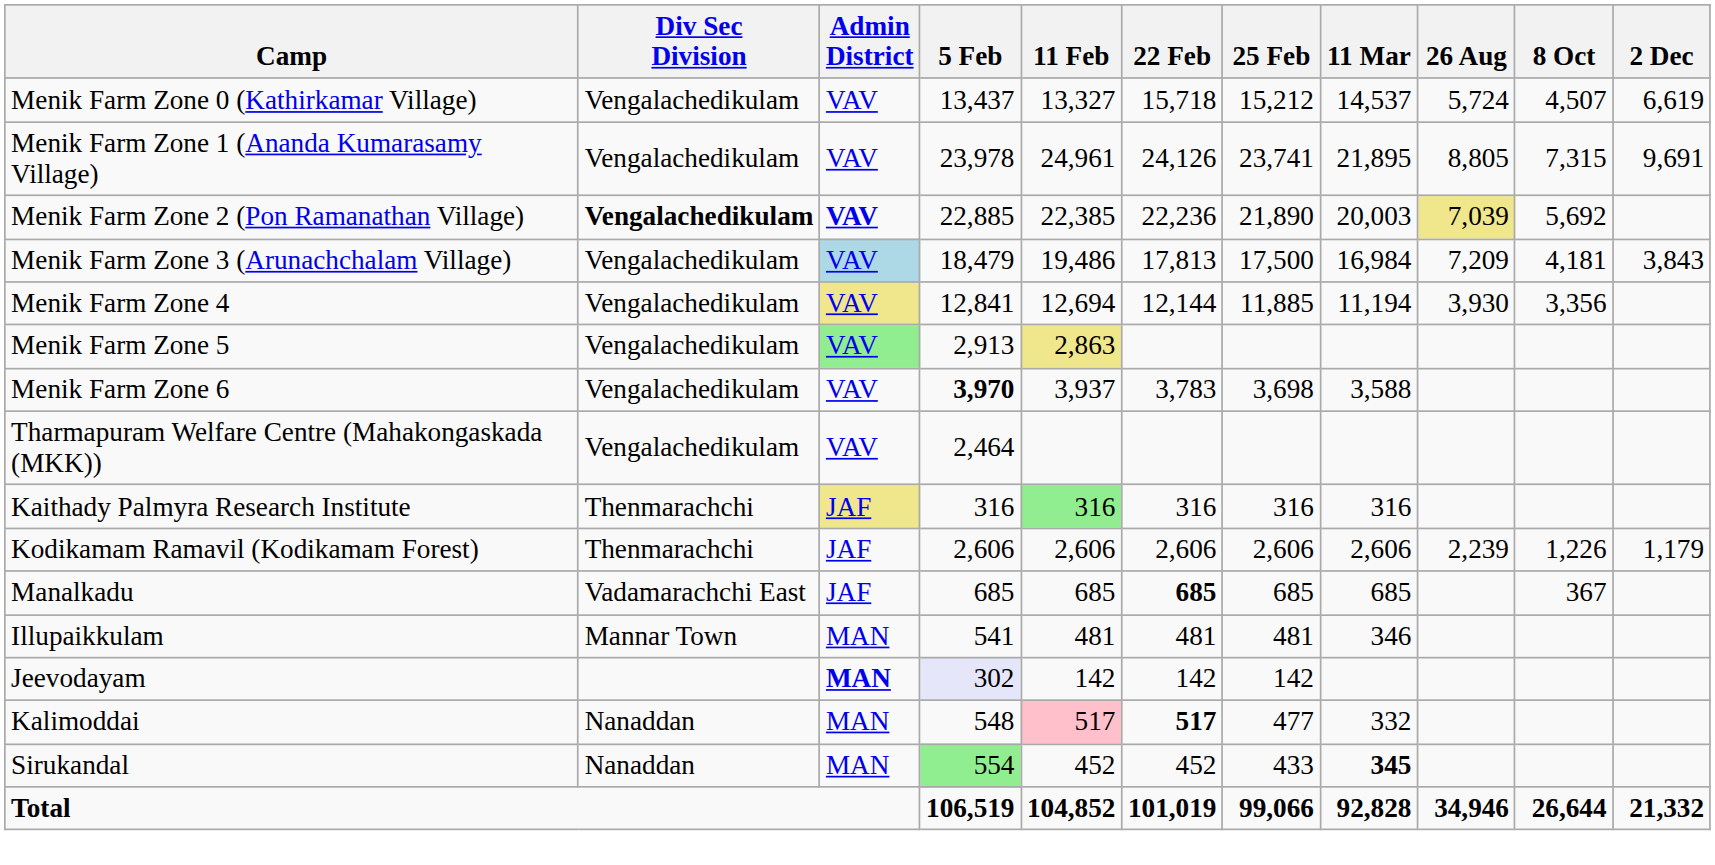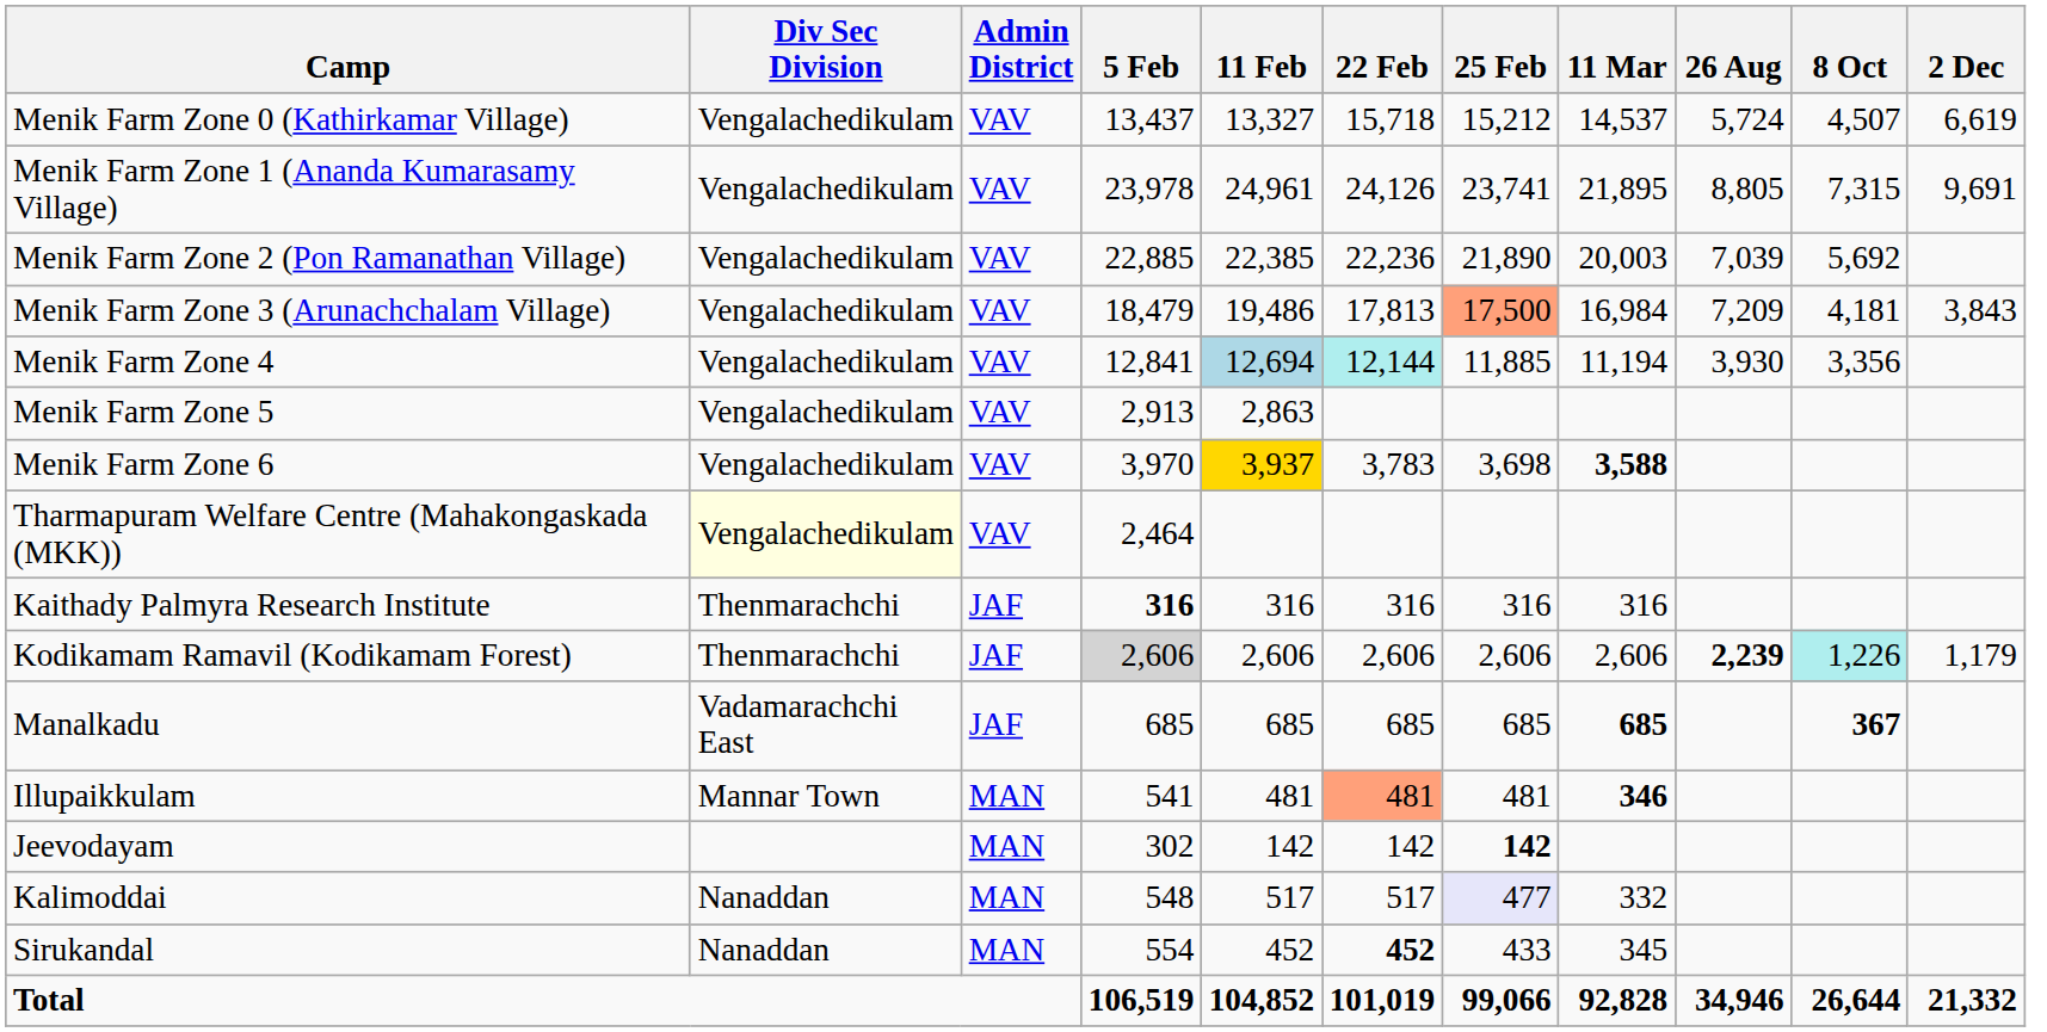Menik Farm Zone 2 (Pon Ramanathan Village) | Div Sec Division: bold -> normal
Menik Farm Zone 2 (Pon Ramanathan Village) | Admin District: bold -> normal
Menik Farm Zone 2 (Pon Ramanathan Village) | 26 Aug: khaki background -> no background
Menik Farm Zone 3 (Arunachchalam Village) | Admin District: lightblue background -> no background
Menik Farm Zone 3 (Arunachchalam Village) | 25 Feb: no background -> lightsalmon background
Menik Farm Zone 4 | Admin District: khaki background -> no background
Menik Farm Zone 4 | 11 Feb: no background -> lightblue background
Menik Farm Zone 4 | 22 Feb: no background -> paleturquoise background
Menik Farm Zone 5 | Admin District: lightgreen background -> no background
Menik Farm Zone 5 | 11 Feb: khaki background -> no background
Menik Farm Zone 6 | 5 Feb: bold -> normal
Menik Farm Zone 6 | 11 Feb: no background -> gold background
Menik Farm Zone 6 | 11 Mar: normal -> bold
Tharmapuram Welfare Centre (Mahakongaskada (MKK)) | Div Sec Division: no background -> lightyellow background
Kaithady Palmyra Research Institute | Admin District: khaki background -> no background
Kaithady Palmyra Research Institute | 5 Feb: normal -> bold
Kaithady Palmyra Research Institute | 11 Feb: lightgreen background -> no background
Kodikamam Ramavil (Kodikamam Forest) | 5 Feb: no background -> lightgrey background
Kodikamam Ramavil (Kodikamam Forest) | 26 Aug: normal -> bold
Kodikamam Ramavil (Kodikamam Forest) | 8 Oct: no background -> paleturquoise background
Manalkadu | 22 Feb: bold -> normal
Manalkadu | 11 Mar: normal -> bold
Manalkadu | 8 Oct: normal -> bold
Illupaikkulam | 22 Feb: no background -> lightsalmon background
Illupaikkulam | 11 Mar: normal -> bold
Jeevodayam | Admin District: bold -> normal
Jeevodayam | 5 Feb: lavender background -> no background
Jeevodayam | 25 Feb: normal -> bold
Kalimoddai | 11 Feb: pink background -> no background
Kalimoddai | 22 Feb: bold -> normal
Kalimoddai | 25 Feb: no background -> lavender background
Sirukandal | 5 Feb: lightgreen background -> no background
Sirukandal | 22 Feb: normal -> bold
Sirukandal | 11 Mar: bold -> normal
